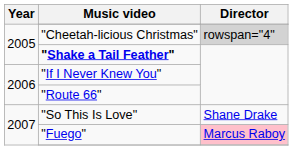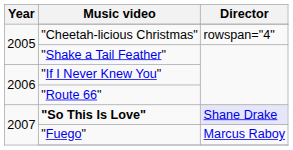"Cheetah-licious Christmas" | Director: lightgrey background -> no background
"Shake a Tail Feather" | Music video: bold -> normal
"So This Is Love" | Music video: normal -> bold
"So This Is Love" | Director: no background -> lavender background
"Fuego" | Director: pink background -> no background
